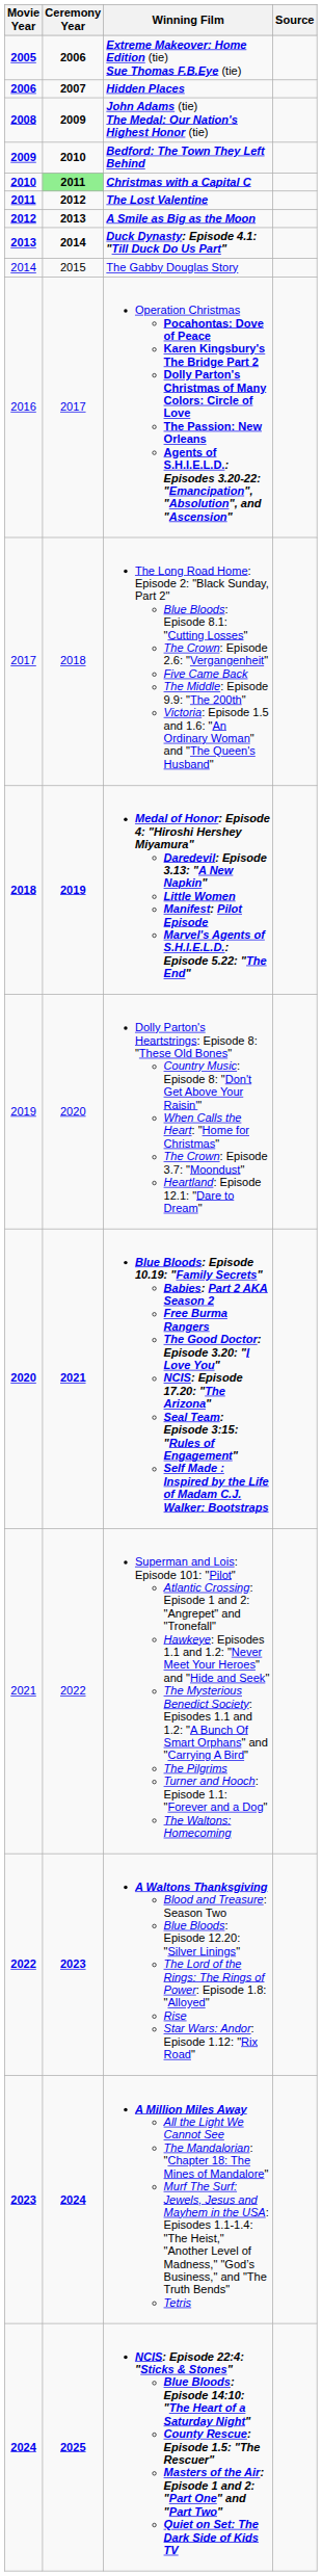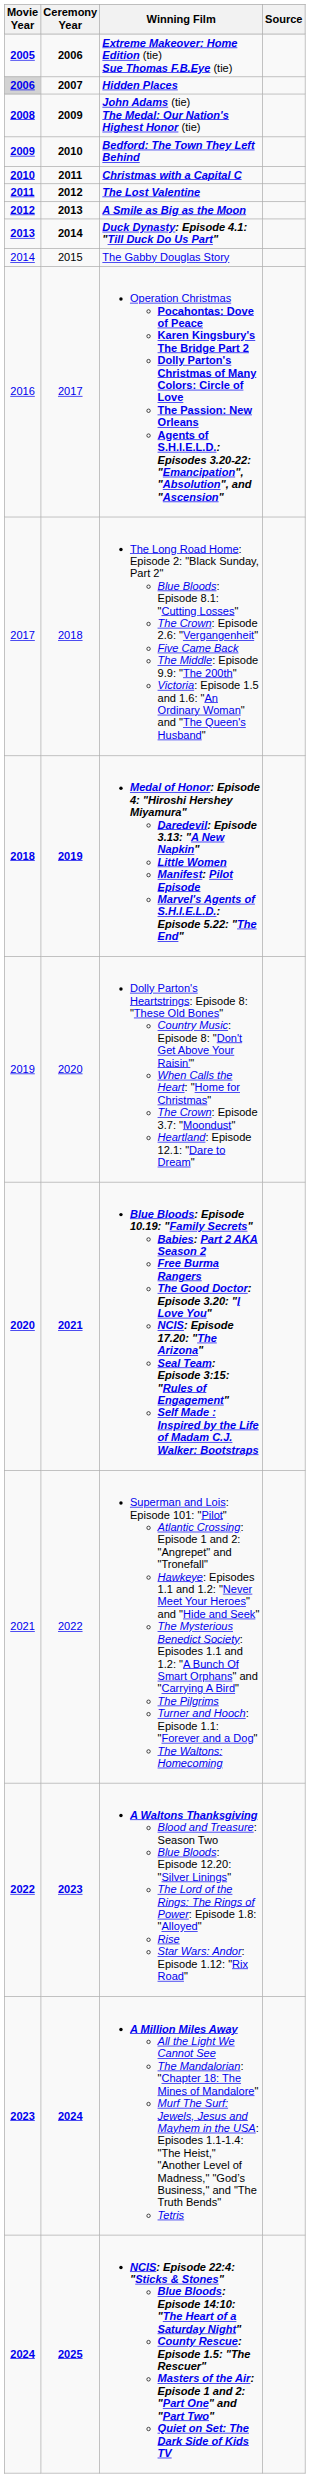Hidden Places | Movie Year: no background -> lightgrey background
Christmas with a Capital C | Ceremony Year: lightgreen background -> no background
